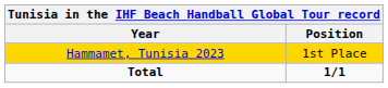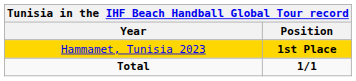Hammamet, Tunisia 2023 | Position: normal -> bold
